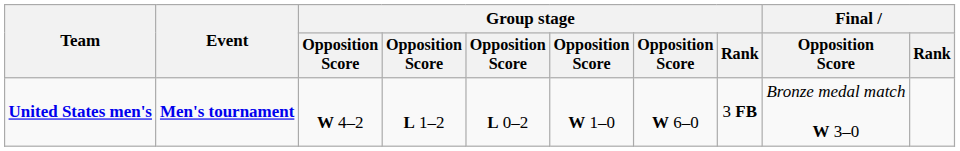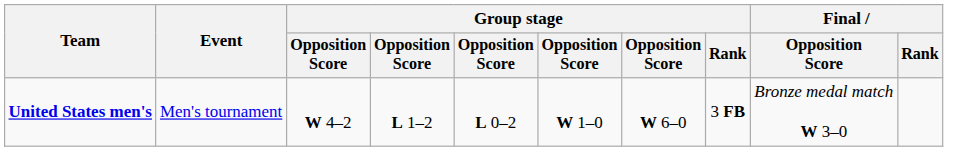United States men's | Event: bold -> normal
